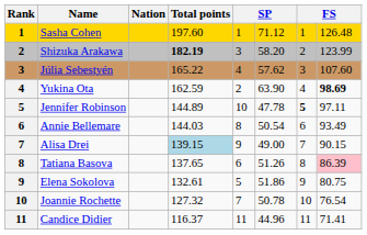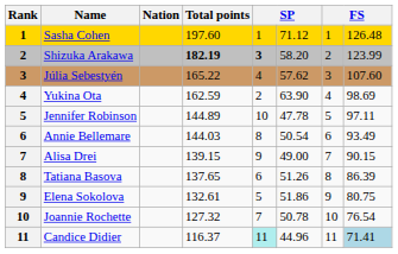Shizuka Arakawa | column 5: normal -> bold
Yukina Ota | column 8: bold -> normal
Jennifer Robinson | column 7: bold -> normal
Alisa Drei | Total points: lightblue background -> no background
Tatiana Basova | column 8: pink background -> no background
Candice Didier | column 5: no background -> paleturquoise background
Candice Didier | column 8: no background -> lightblue background
